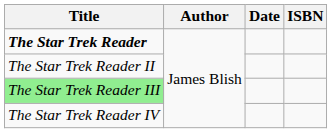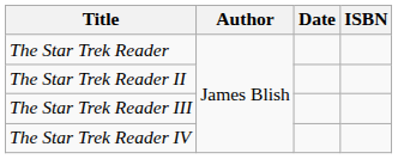The Star Trek Reader | Title: bold -> normal
The Star Trek Reader III | Title: lightgreen background -> no background
